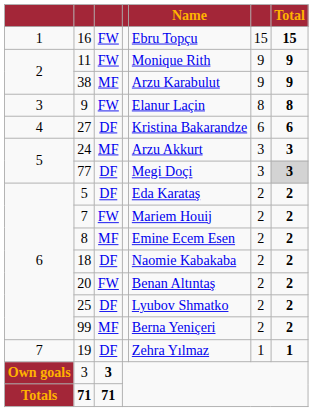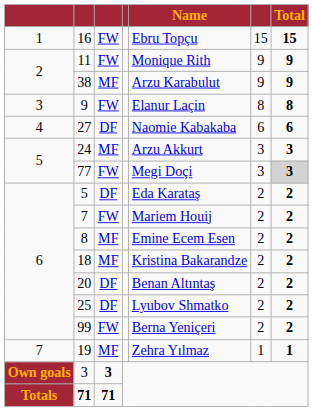27 | Name: Kristina Bakarandze -> Naomie Kabakaba
77 | column 3: DF -> FW
18 | column 3: DF -> MF
18 | Name: Naomie Kabakaba -> Kristina Bakarandze
20 | column 3: FW -> DF
99 | column 3: MF -> FW
19 | column 3: DF -> MF
